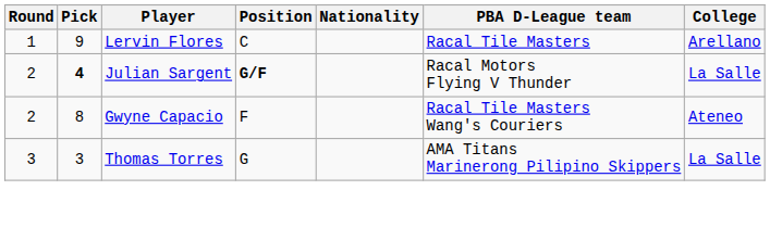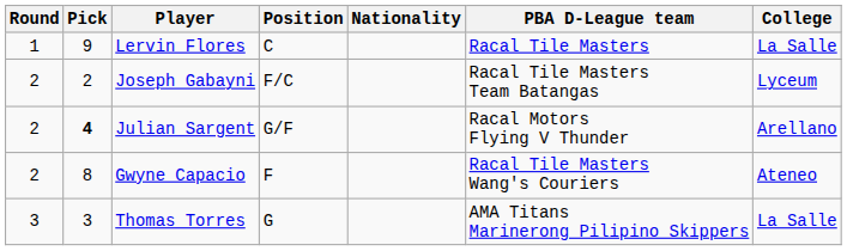Lervin Flores | College: Arellano -> La Salle
+ row: 2 | 2 | Joseph Gabayni | F/C | Racal Tile Masters Team Batangas | Lyceum
Julian Sargent | Position: bold -> normal
Julian Sargent | College: La Salle -> Arellano
